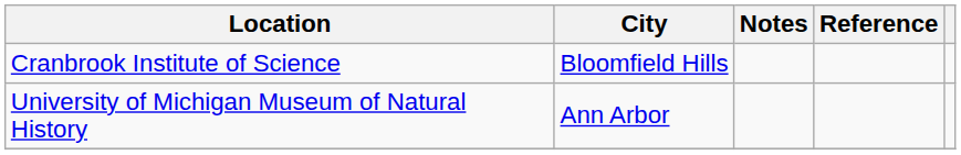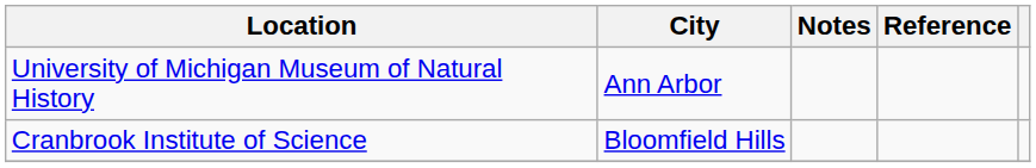rows swapped: Cranbrook Institute of Science <-> University of Michigan Museum of Natural History
